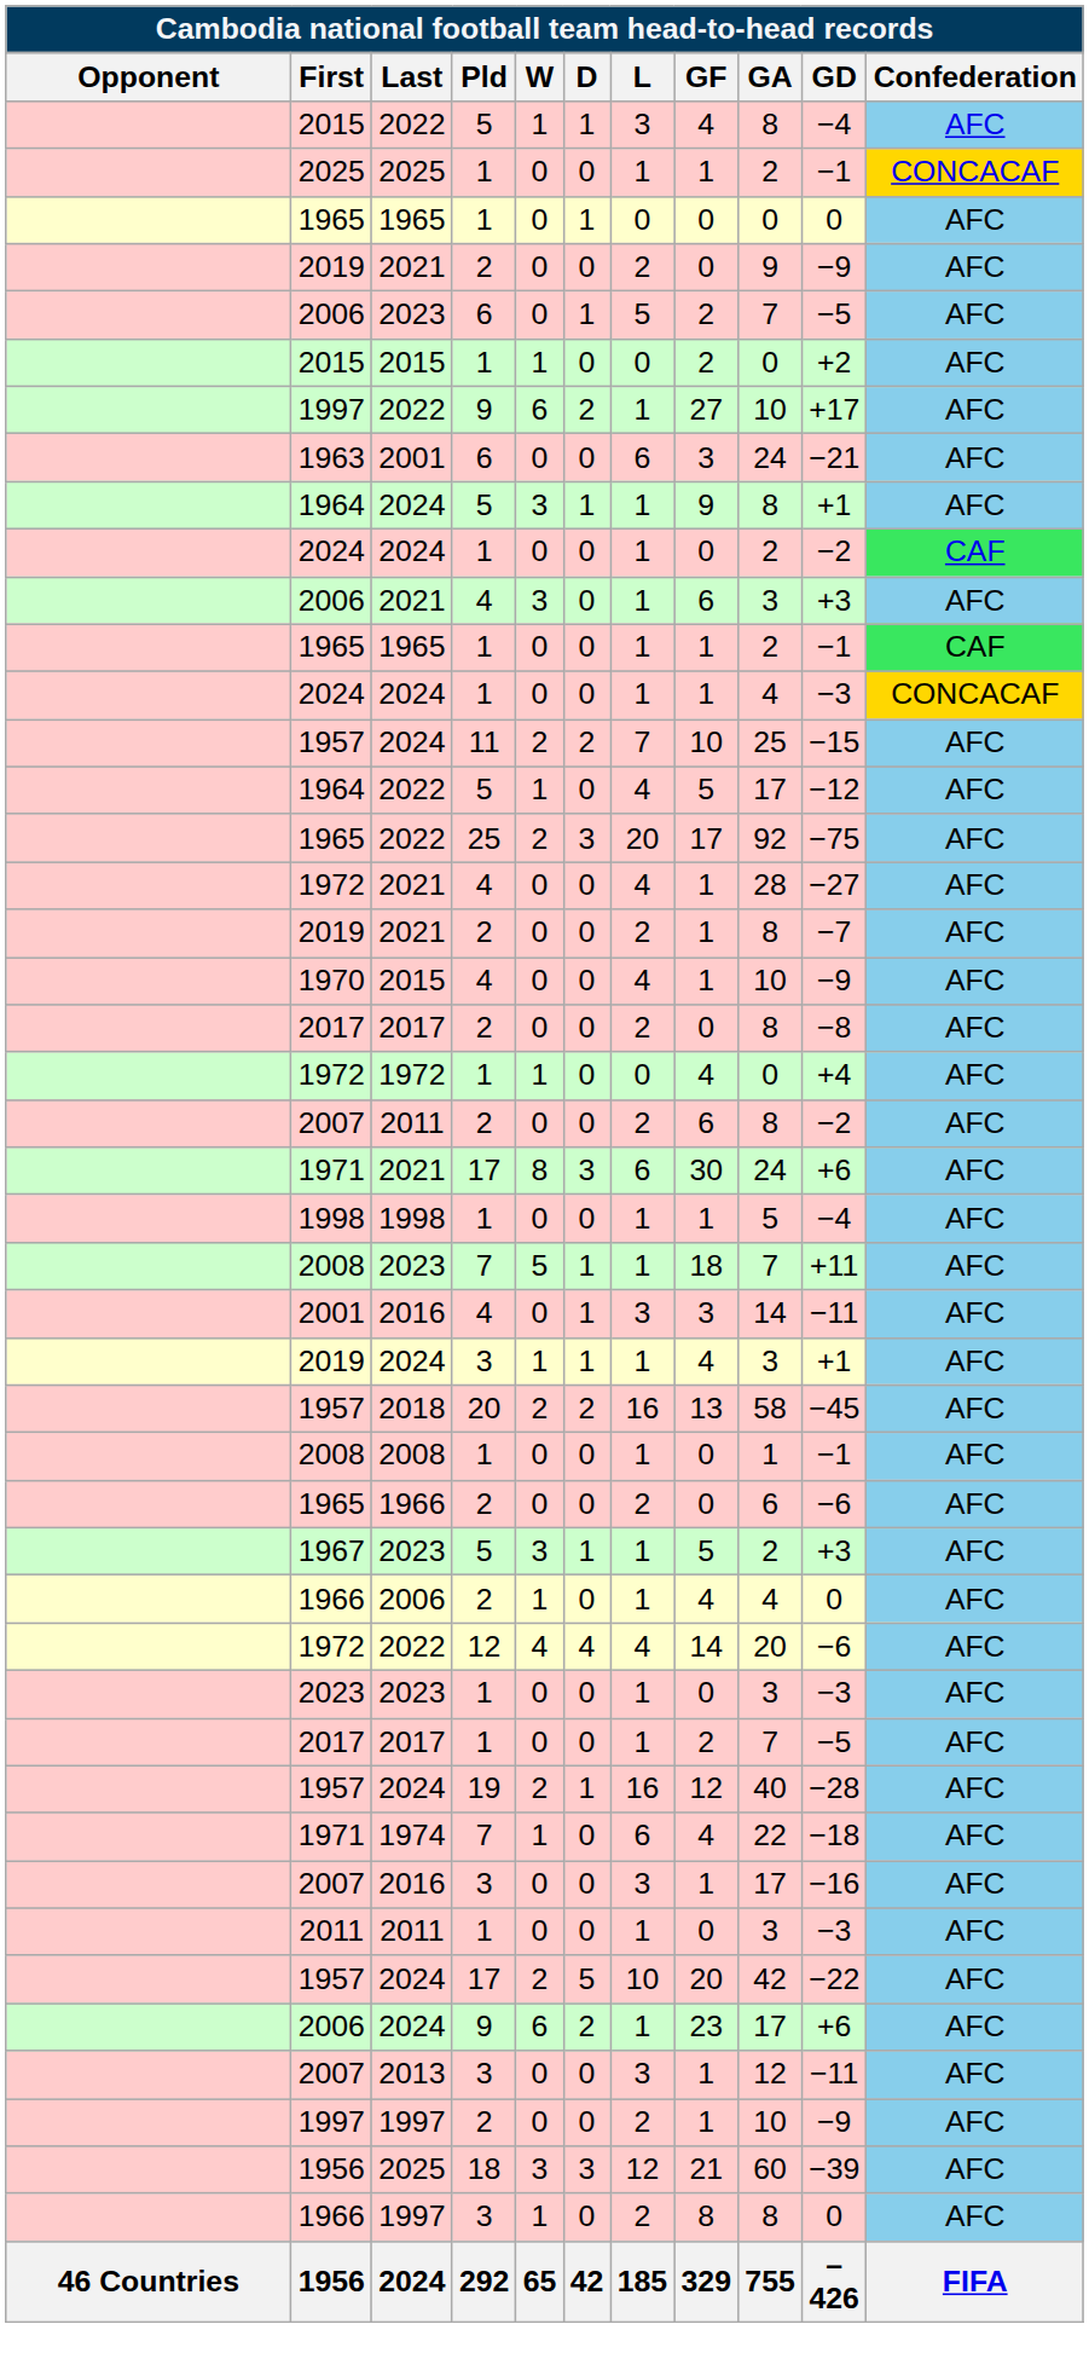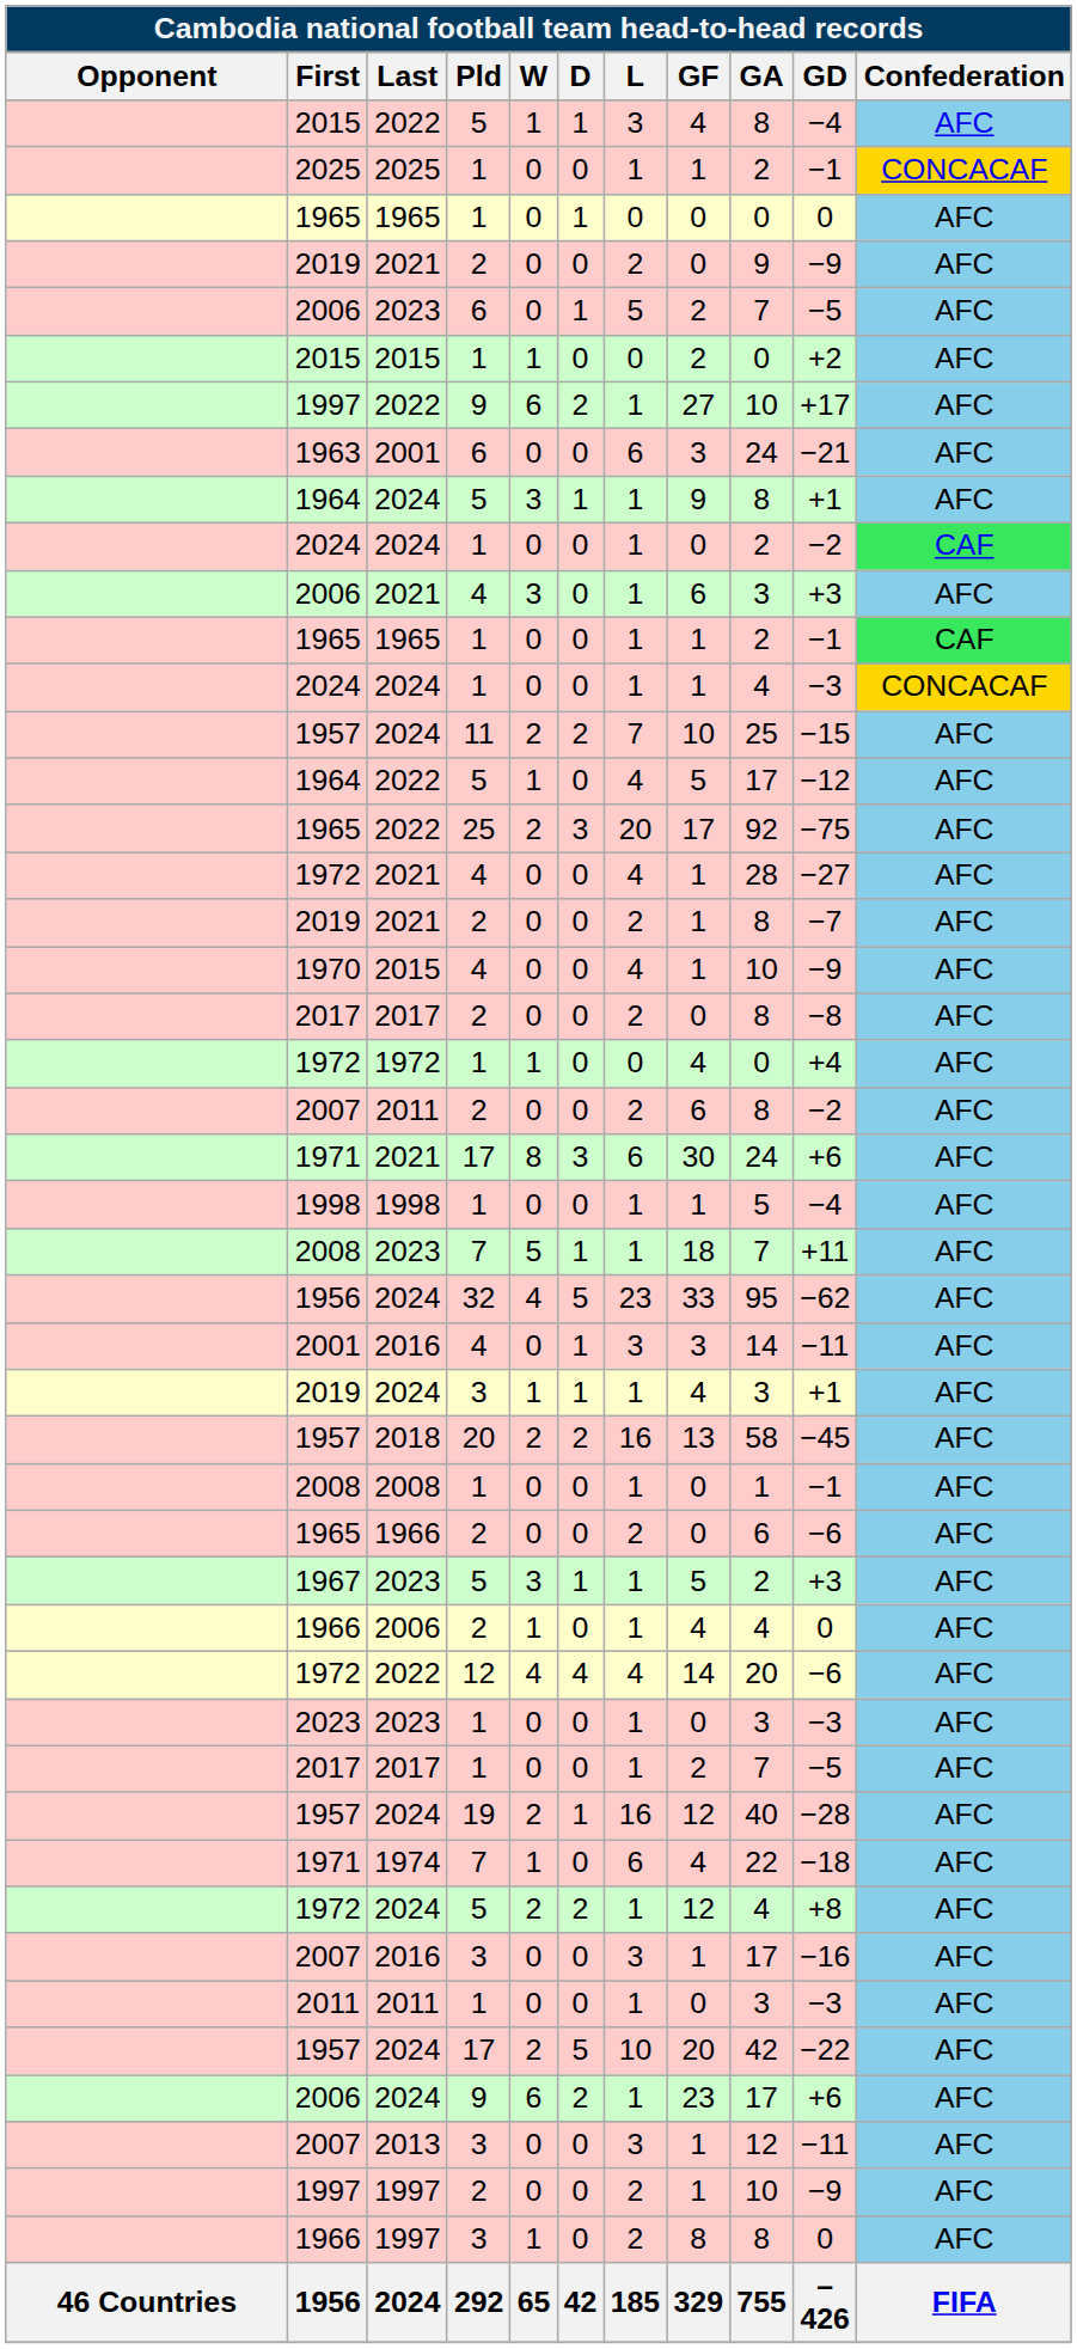+ row: 1956 | 2024 | 32 | 4 | 5 | 23 | 33 | 95 | −62 | AFC
+ row: 1972 | 2024 | 5 | 2 | 2 | 1 | 12 | 4 | +8 | AFC
- row: 1956 | 2025 | 18 | 3 | 3 | 12 | 21 | 60 | −39 | AFC
